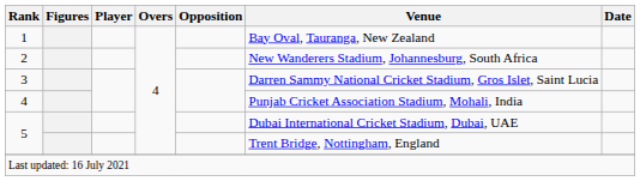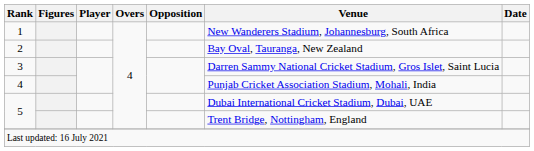1 | Venue: Bay Oval, Tauranga, New Zealand -> New Wanderers Stadium, Johannesburg, South Africa
2 | Venue: New Wanderers Stadium, Johannesburg, South Africa -> Bay Oval, Tauranga, New Zealand
